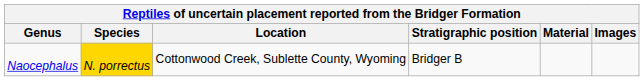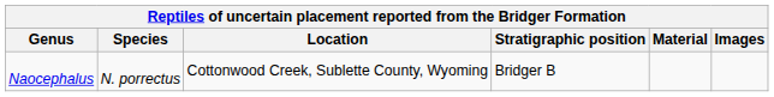Naocephalus | Species: gold background -> no background
